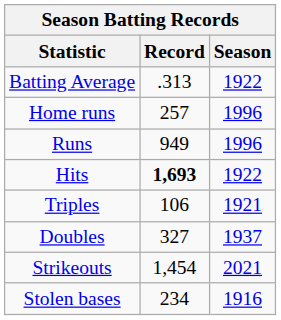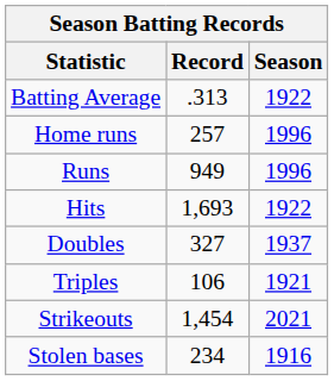Hits | Record: bold -> normal
rows swapped: Doubles <-> Triples
